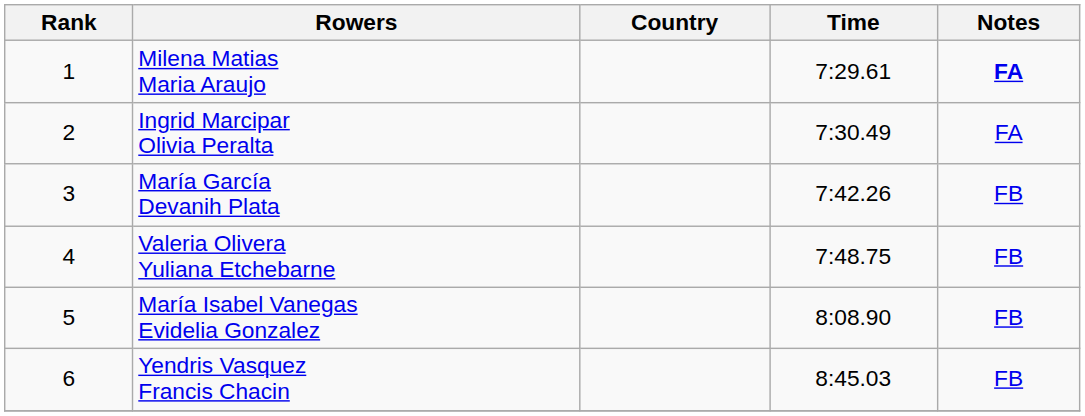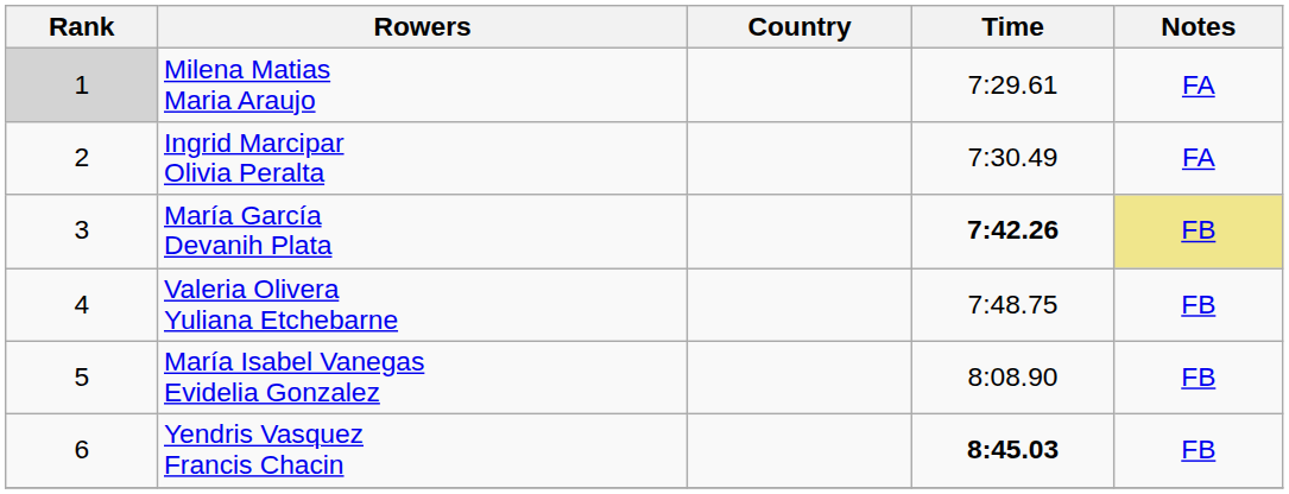Milena Matias Maria Araujo | Rank: no background -> lightgrey background
Milena Matias Maria Araujo | Notes: bold -> normal
María García Devanih Plata | Time: normal -> bold
María García Devanih Plata | Notes: no background -> khaki background
Yendris Vasquez Francis Chacin | Time: normal -> bold
